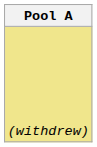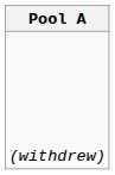row 2 | column 1: khaki background -> no background
